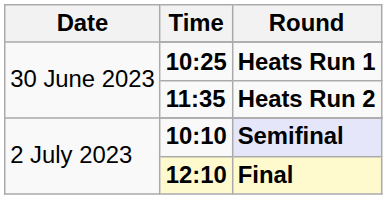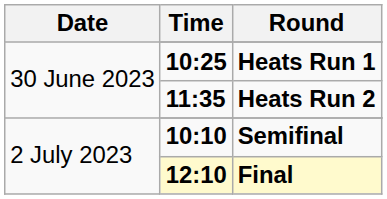10:10 | Round: lavender background -> no background
